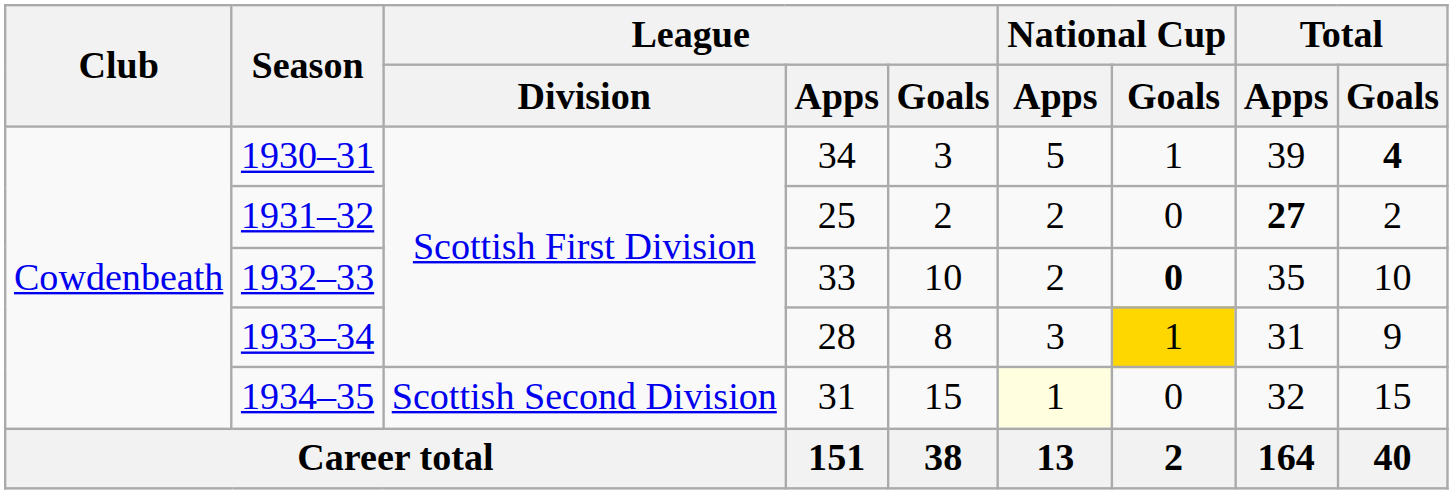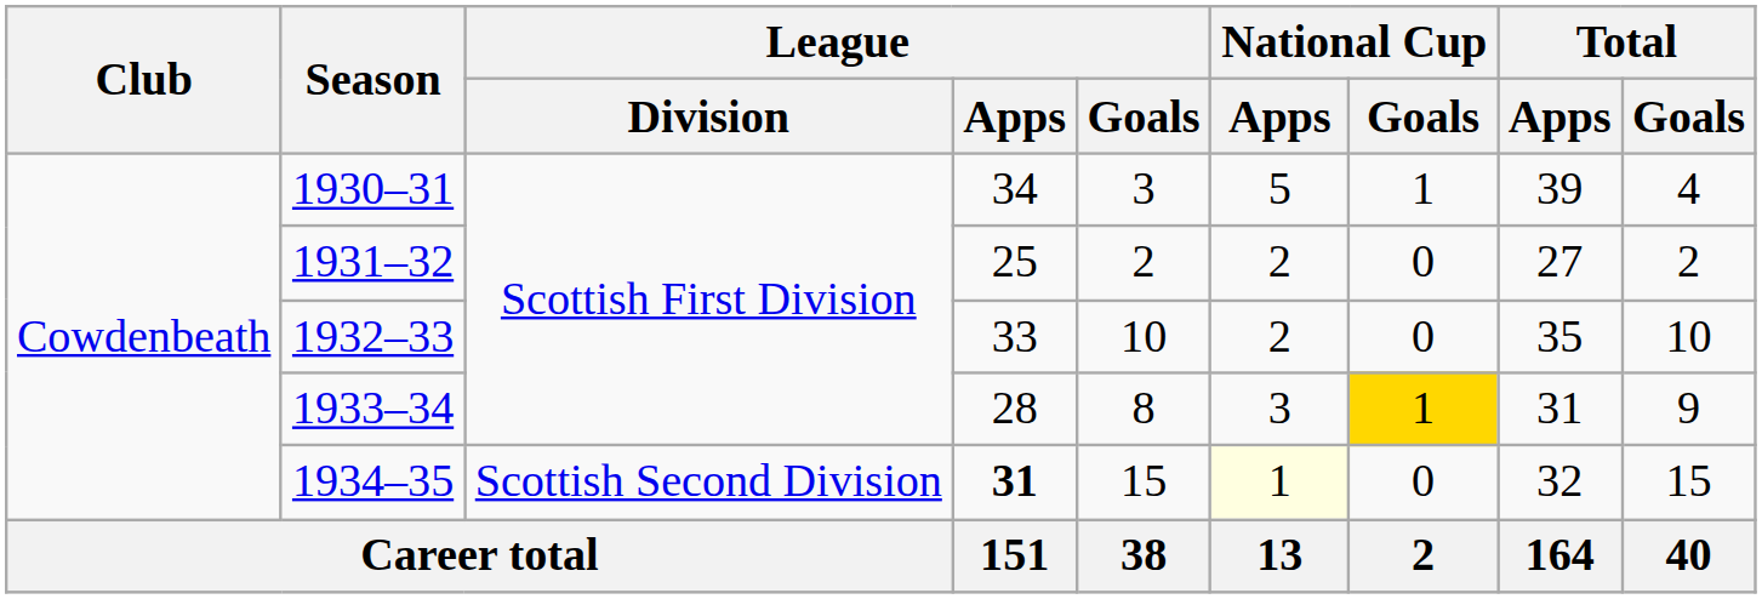1930–31 | Total / Goals: bold -> normal
1931–32 | Total / Apps: bold -> normal
1932–33 | National Cup / Goals: bold -> normal
1934–35 | League / Apps: normal -> bold
